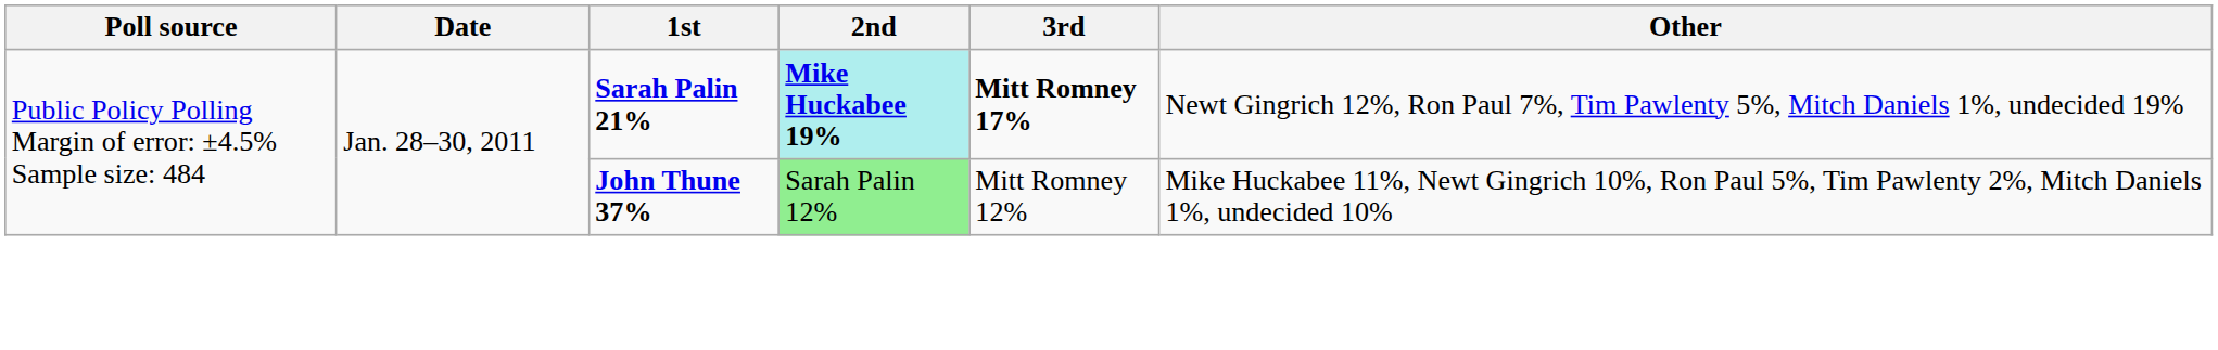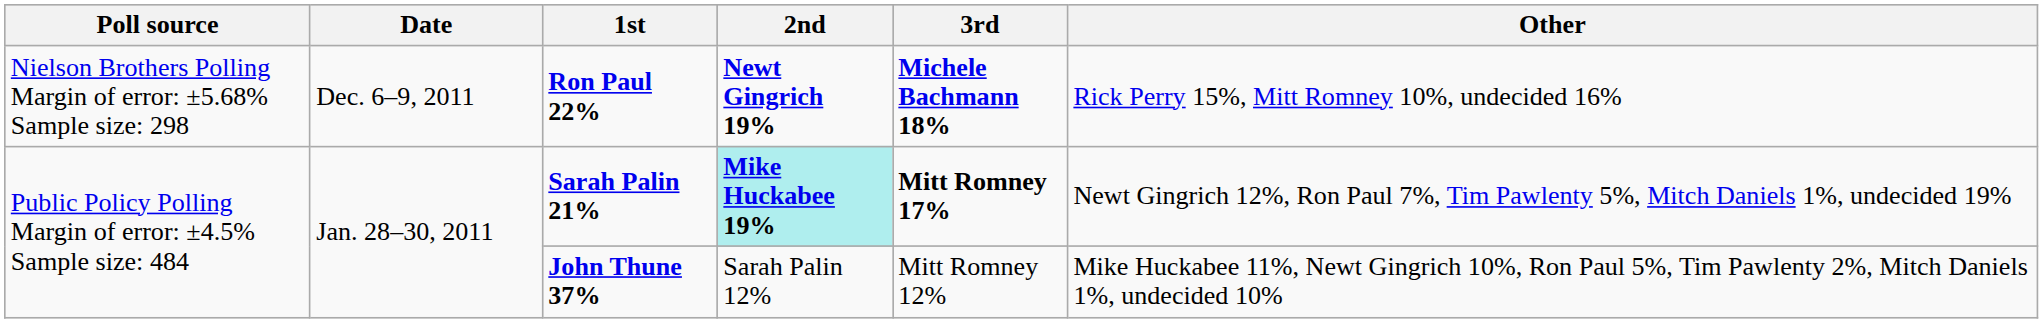+ row: Nielson Brothers Polling Margin of error: ±5.68% Sample size: 298 | Dec. 6–9, 2011 | Ron Paul 22% | Newt Gingrich 19% | Michele Bachmann 18% | Rick Perry 15%, Mitt Romney 10%, undecided 16%
John Thune 37% | 2nd: lightgreen background -> no background
